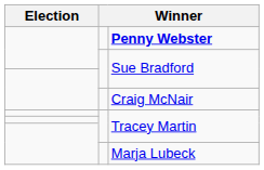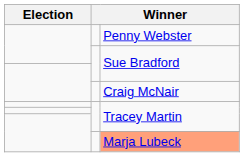Penny Webster | column 3: bold -> normal
Marja Lubeck | column 3: no background -> lightsalmon background
